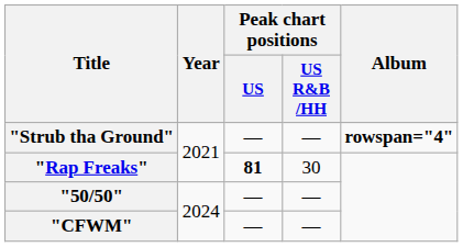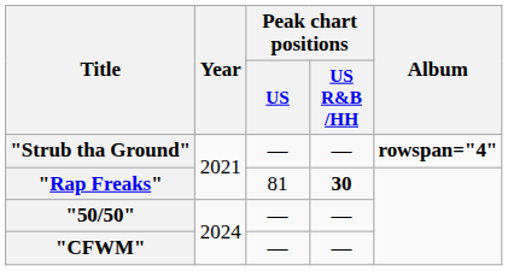"Rap Freaks" | Peak chart positions / US: bold -> normal
"Rap Freaks" | Peak chart positions / US R&B /HH: normal -> bold
